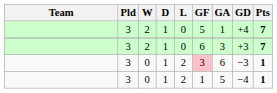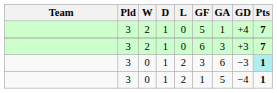row 4 | GF: pink background -> no background
row 4 | Pts: no background -> paleturquoise background
